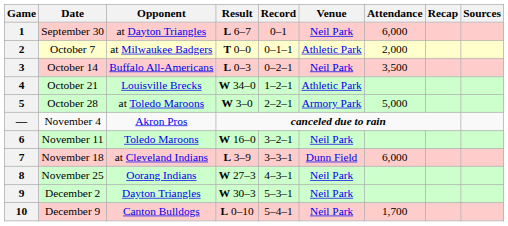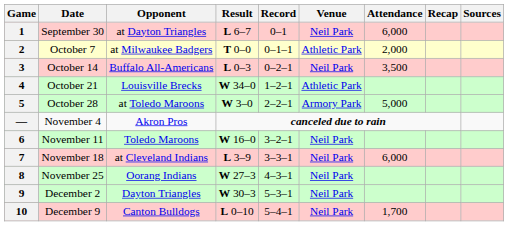7 | Venue: Dunn Field -> Neil Park
